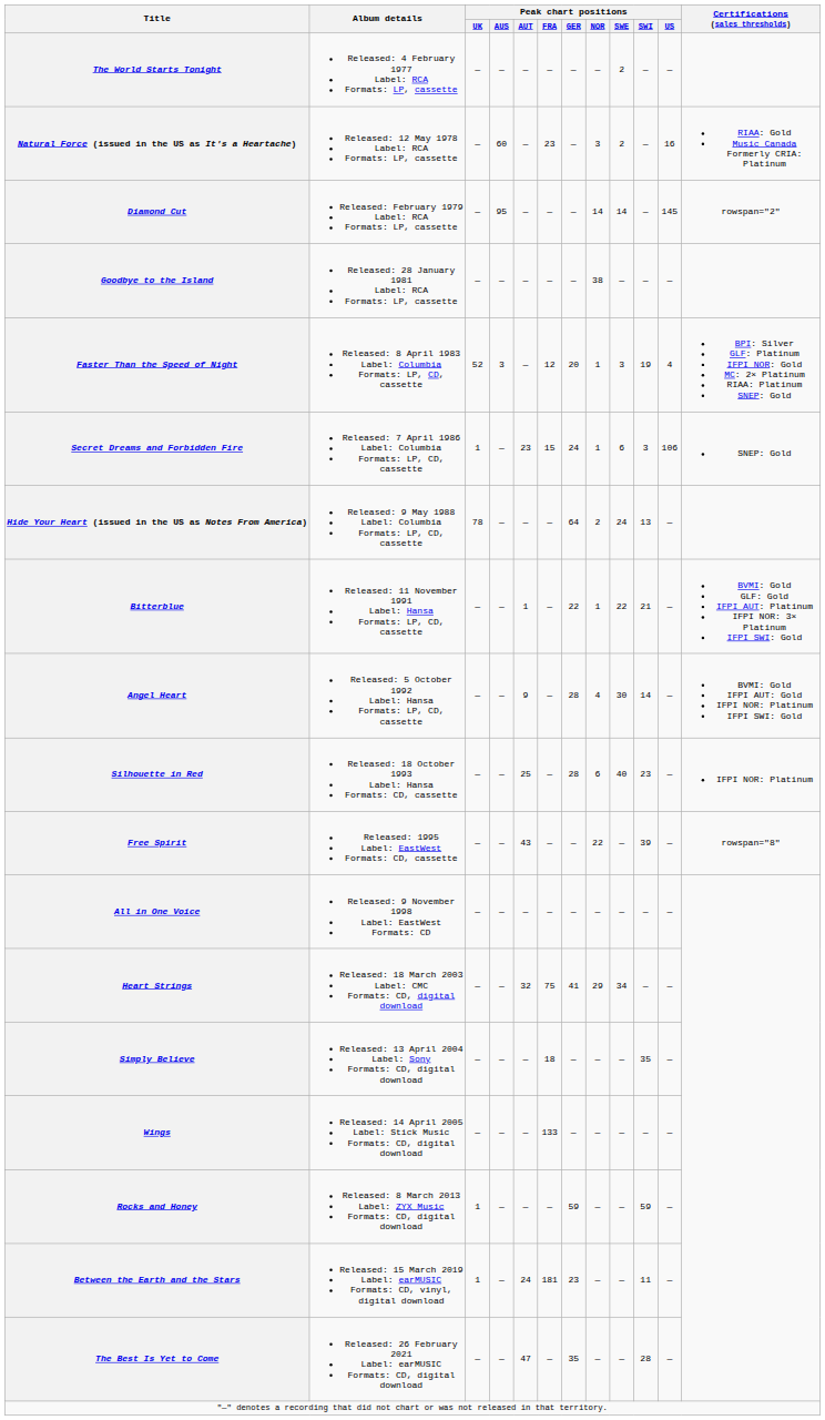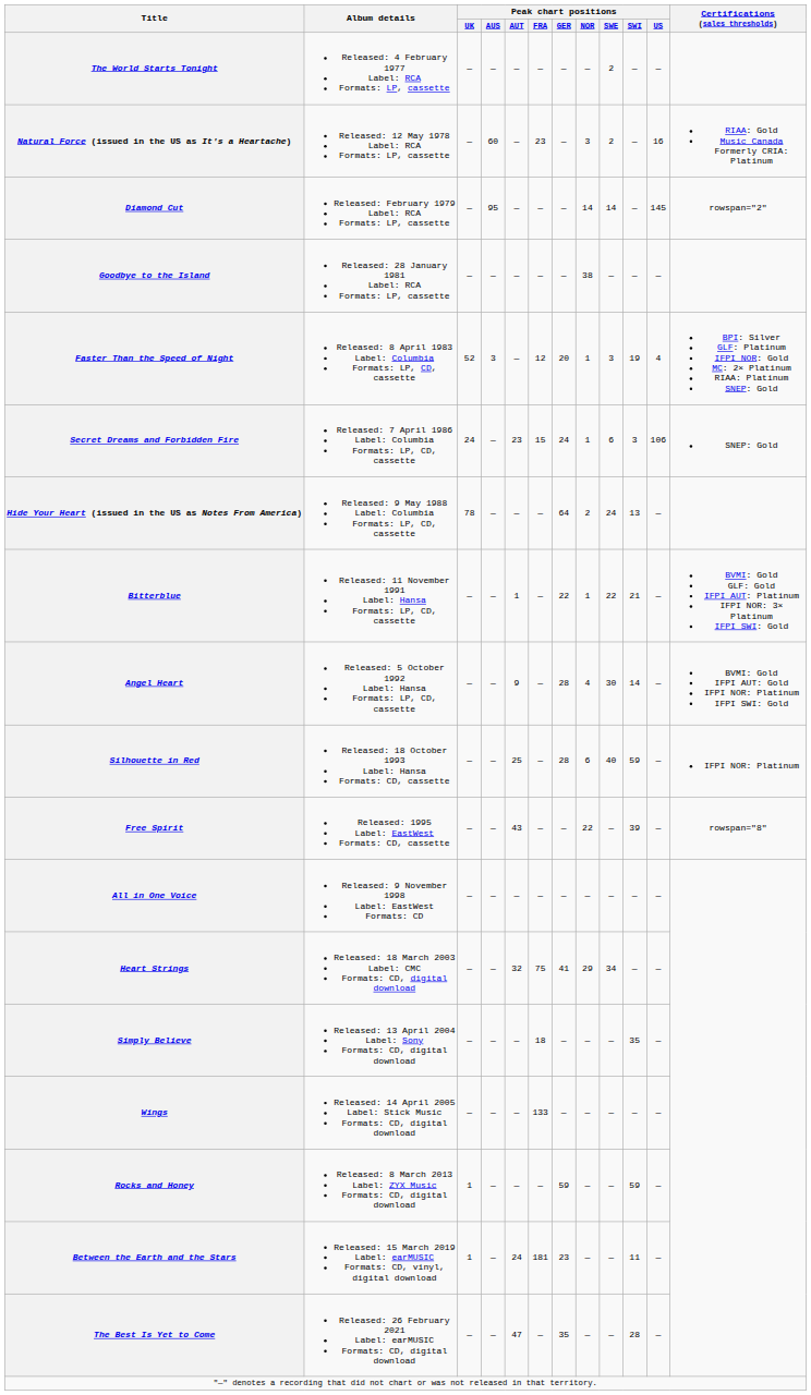Secret Dreams and Forbidden Fire | Peak chart positions / UK: 1 -> 24
Silhouette in Red | Peak chart positions / SWI: 23 -> 59
